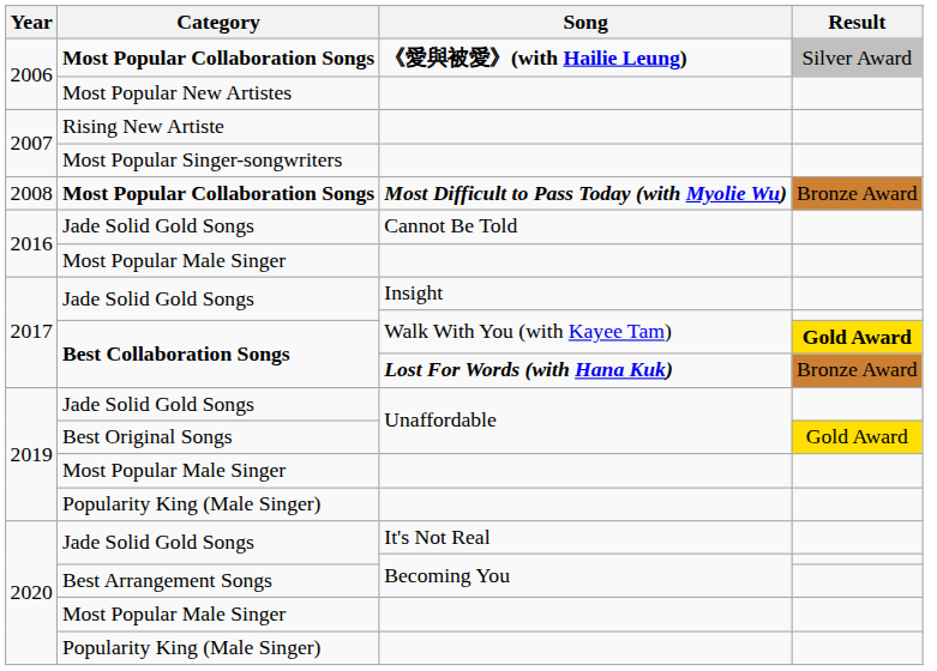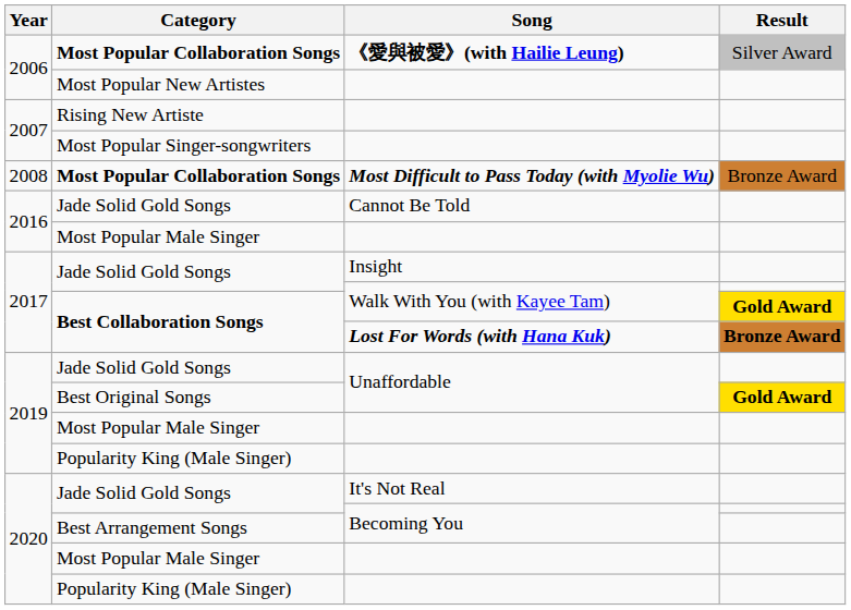Best Collaboration Songs / Lost For Words (with Hana Kuk) | Result: normal -> bold
Best Original Songs | Result: normal -> bold
